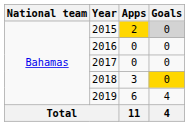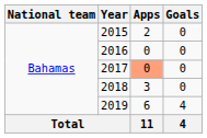2015 | Apps: gold background -> no background
2015 | Goals: lightgrey background -> no background
2017 | Apps: no background -> lightsalmon background
2018 | Goals: gold background -> no background
